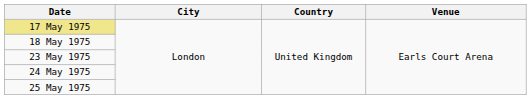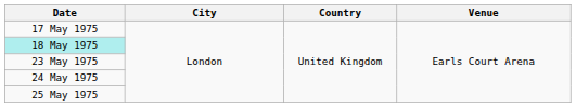17 May 1975 | Date: khaki background -> no background
18 May 1975 | Date: no background -> paleturquoise background
